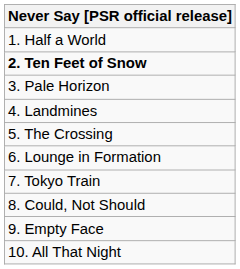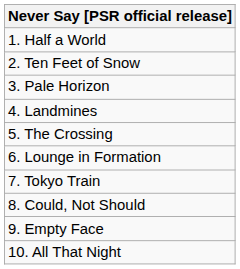row 3 | column 1: bold -> normal
